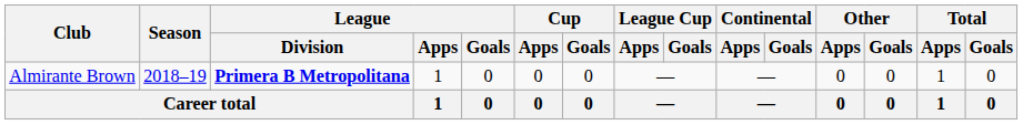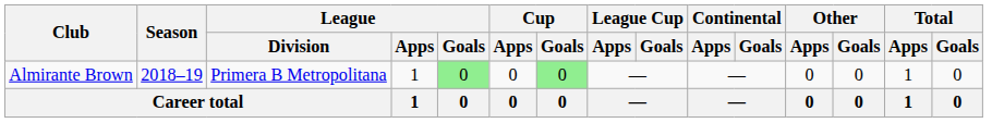Almirante Brown | League / Division: bold -> normal
Almirante Brown | League / Goals: no background -> lightgreen background
Almirante Brown | Cup / Goals: no background -> lightgreen background
